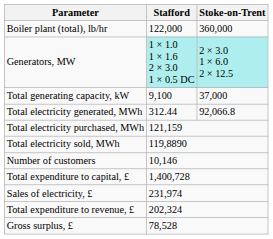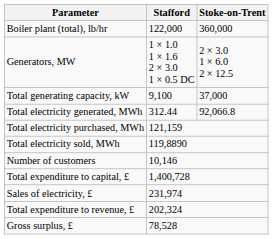Generators, MW | Stafford: paleturquoise background -> no background
Generators, MW | Stoke-on-Trent: paleturquoise background -> no background
